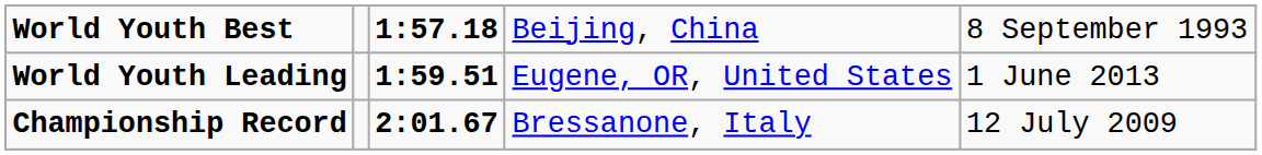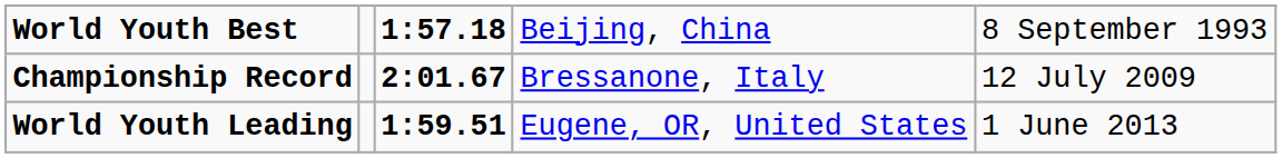rows swapped: Championship Record <-> World Youth Leading
